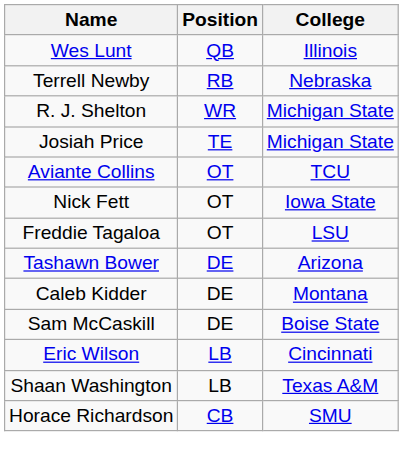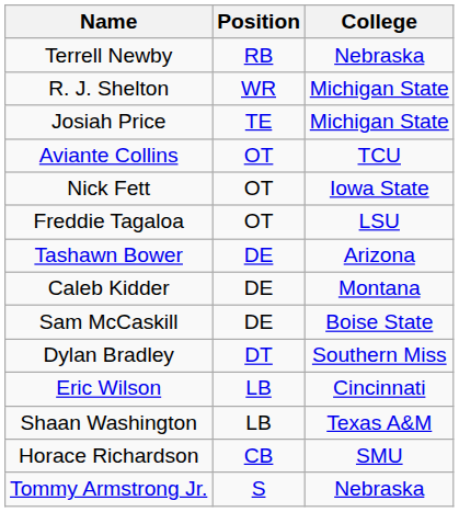- row: Wes Lunt | QB | Illinois
+ row: Dylan Bradley | DT | Southern Miss
+ row: Tommy Armstrong Jr. | S | Nebraska
